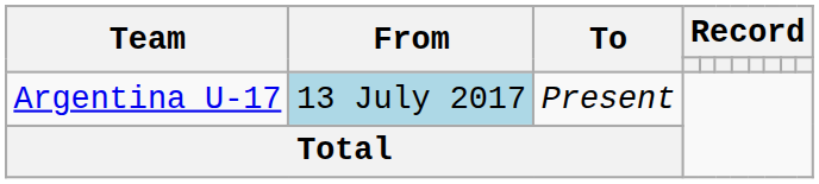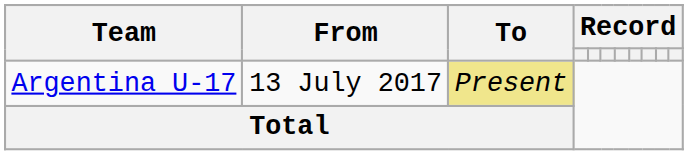Argentina U-17 | From: lightblue background -> no background
Argentina U-17 | To: no background -> khaki background
